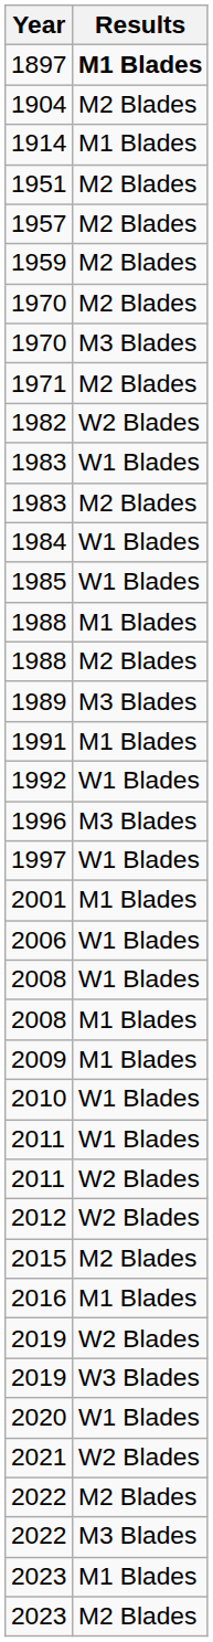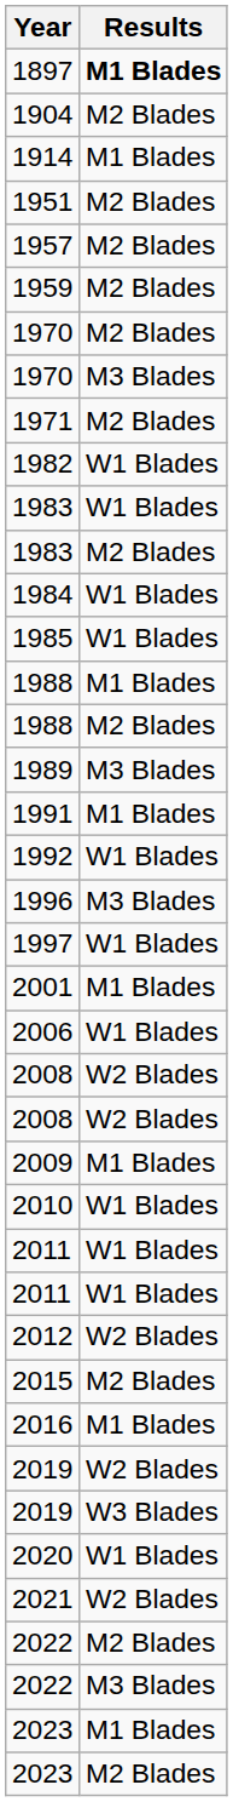row 11 | Results: W2 Blades -> W1 Blades
row 25 | Results: W1 Blades -> W2 Blades
row 26 | Results: M1 Blades -> W2 Blades
row 30 | Results: W2 Blades -> W1 Blades
